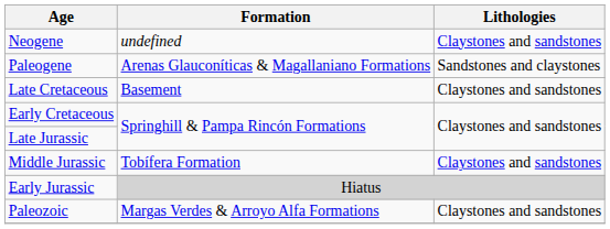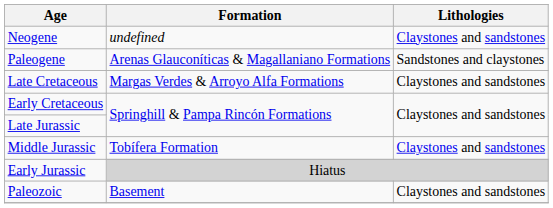Late Cretaceous | Formation: Basement -> Margas Verdes & Arroyo Alfa Formations
Paleozoic | Formation: Margas Verdes & Arroyo Alfa Formations -> Basement
